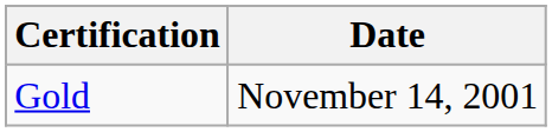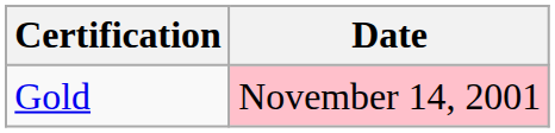Gold | Date: no background -> pink background
